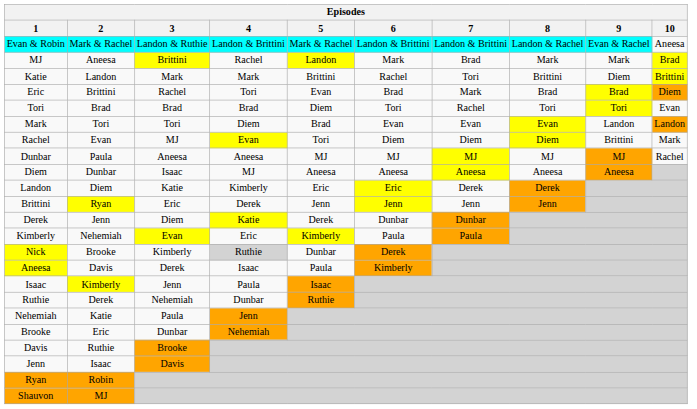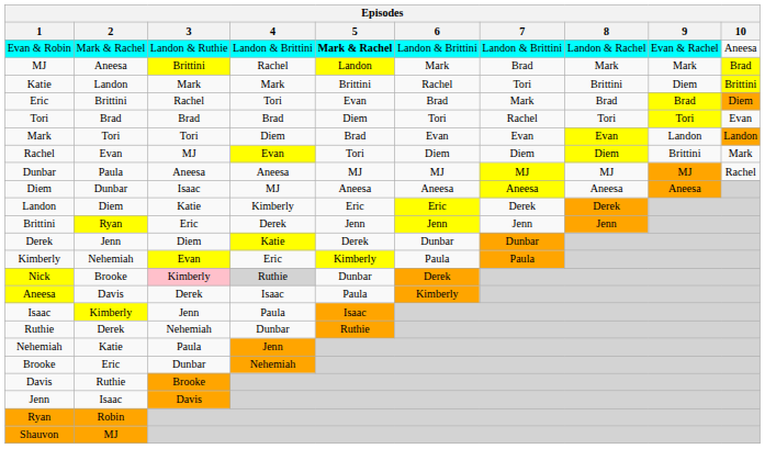Evan & Robin | 5: normal -> bold
Nick | 3: no background -> pink background
